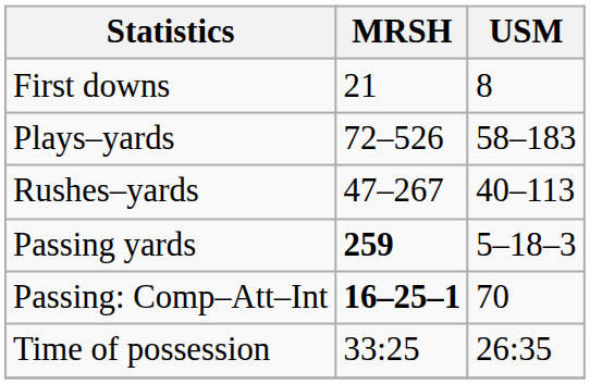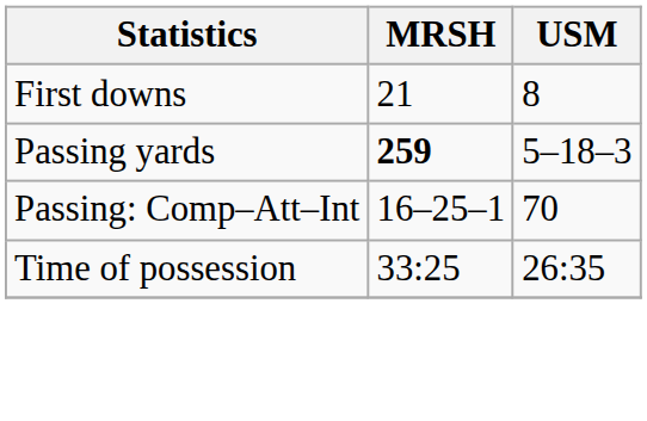- row: Plays–yards | 72–526 | 58–183
- row: Rushes–yards | 47–267 | 40–113
Passing: Comp–Att–Int | MRSH: bold -> normal
